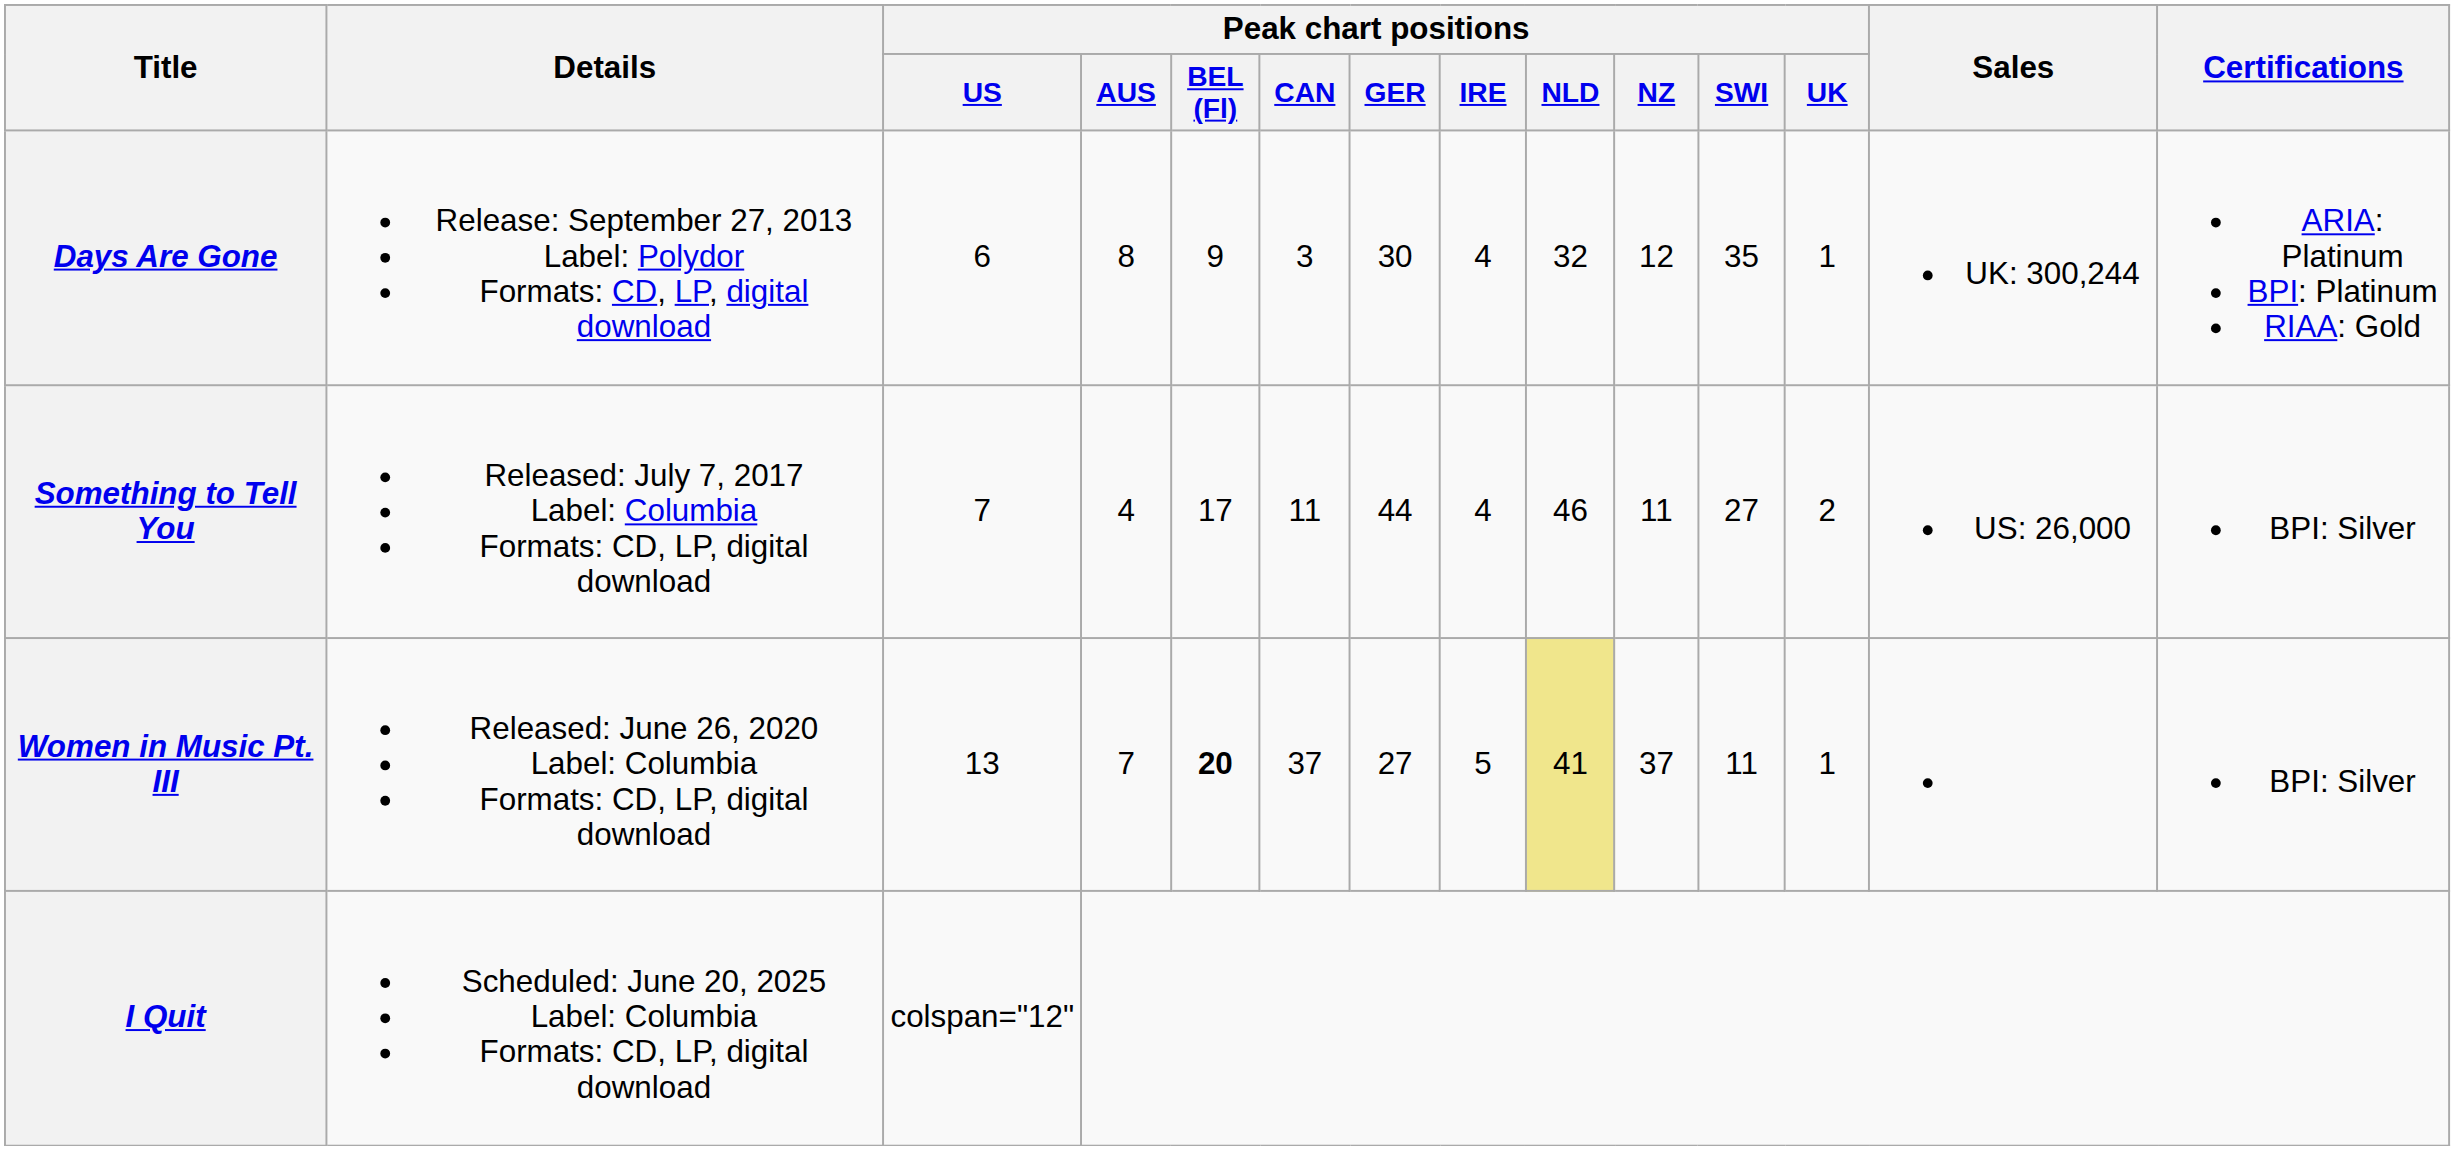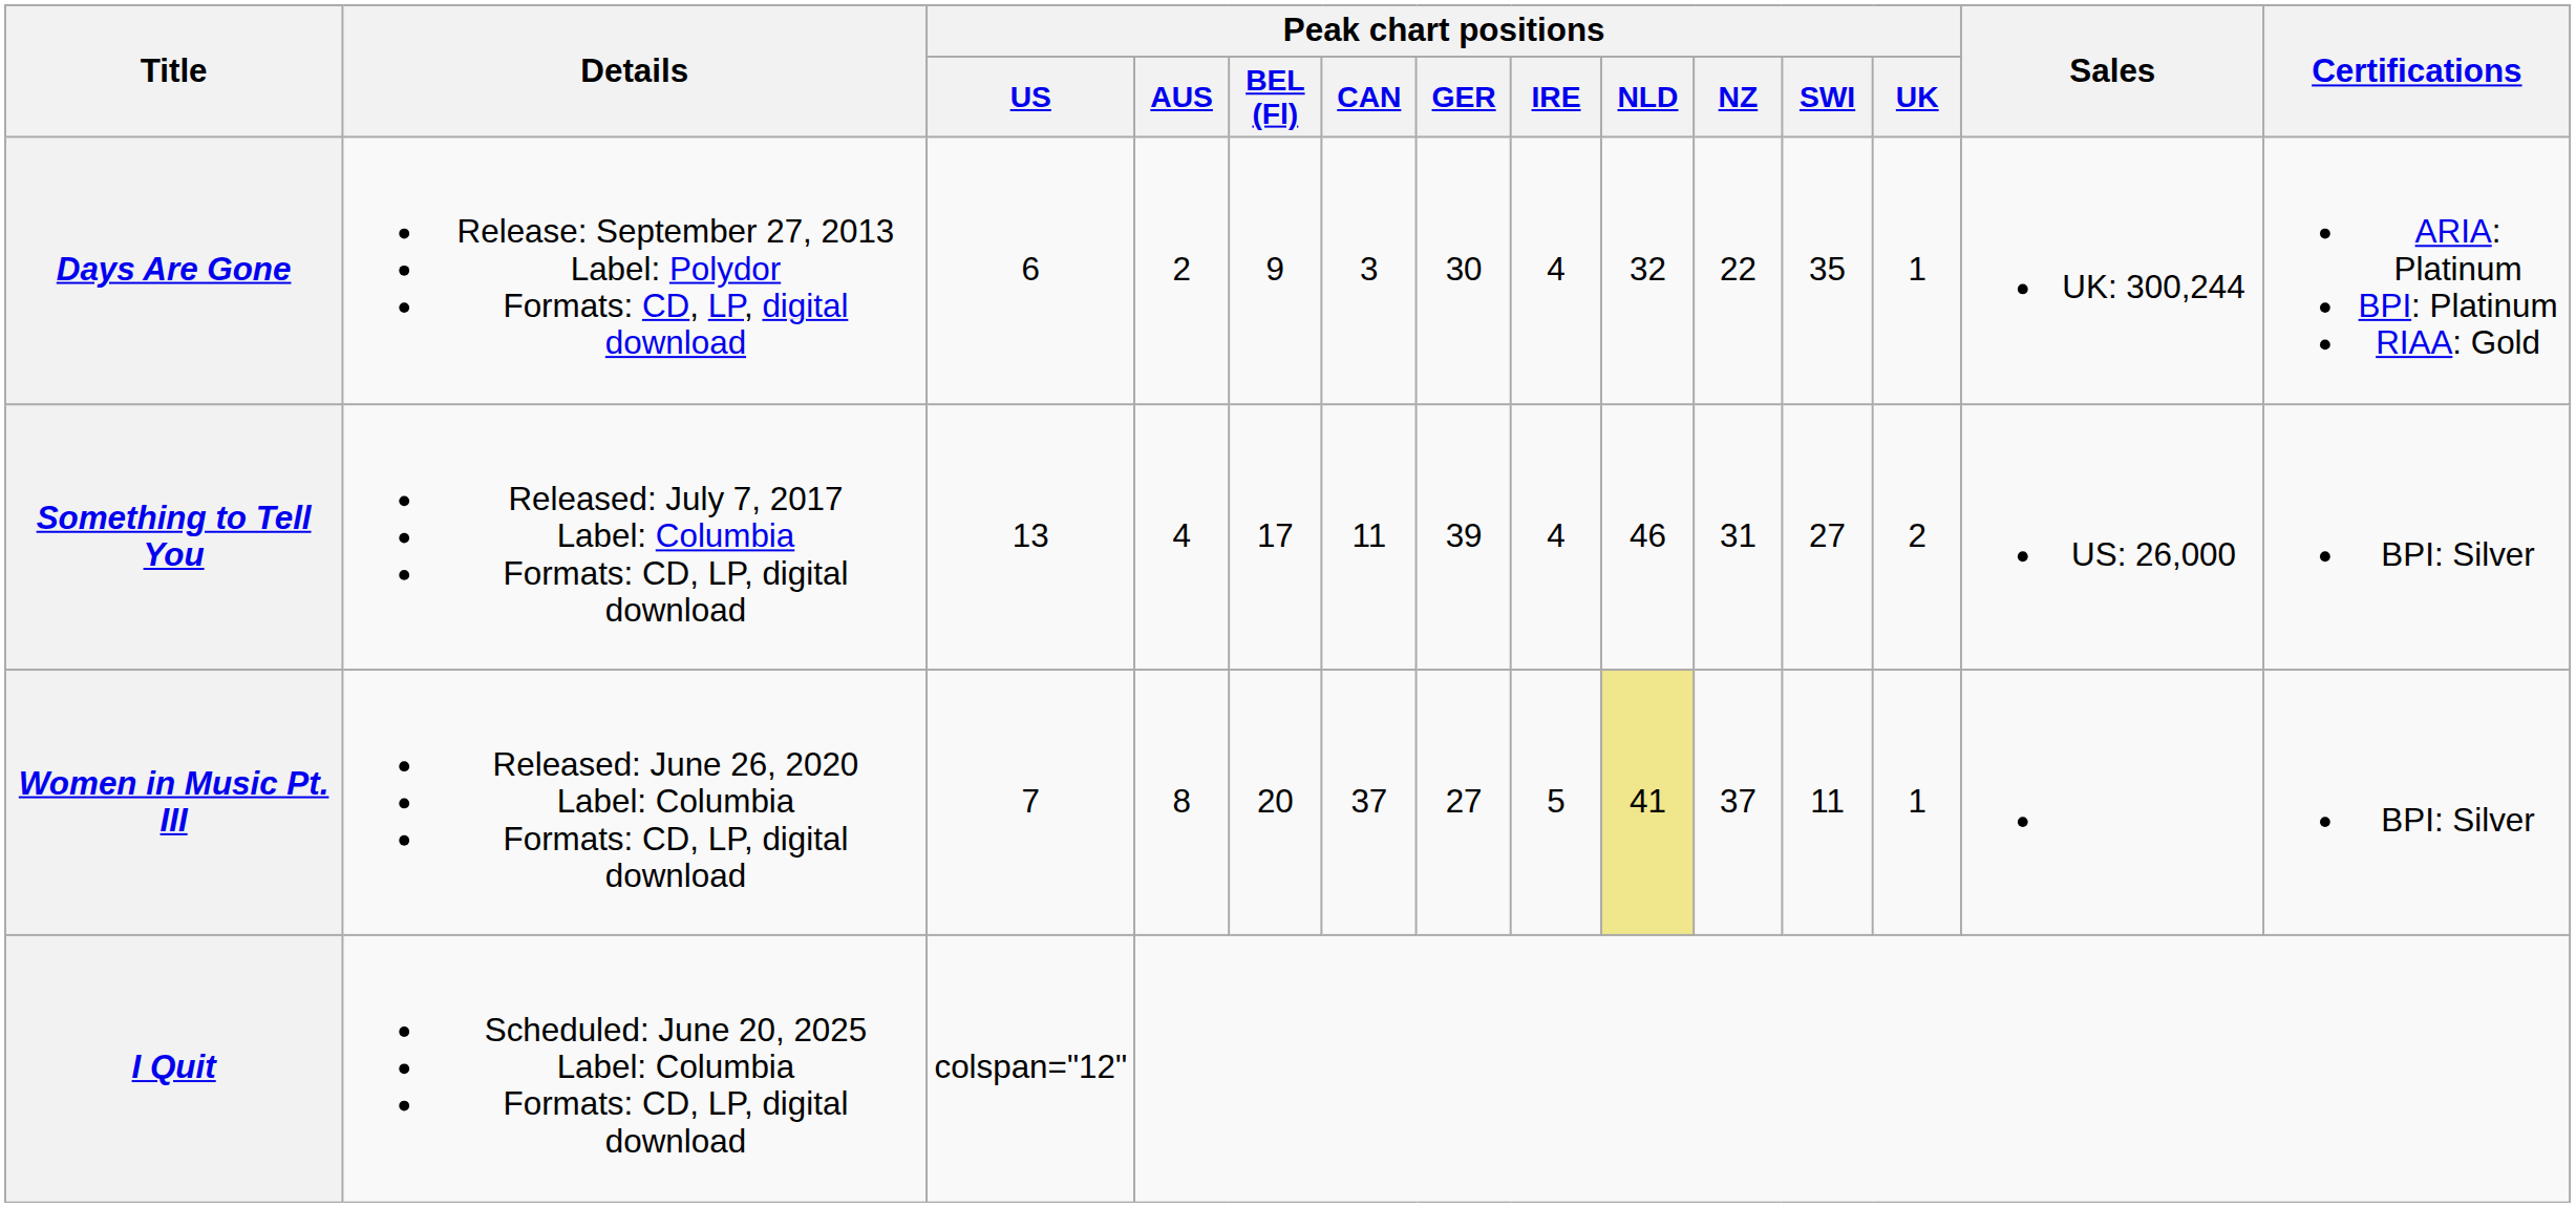Days Are Gone | Peak chart positions / AUS: 8 -> 2
Days Are Gone | Peak chart positions / NZ: 12 -> 22
Something to Tell You | Peak chart positions / US: 7 -> 13
Something to Tell You | Peak chart positions / GER: 44 -> 39
Something to Tell You | Peak chart positions / NZ: 11 -> 31
Women in Music Pt. III | Peak chart positions / US: 13 -> 7
Women in Music Pt. III | Peak chart positions / AUS: 7 -> 8
Women in Music Pt. III | Peak chart positions / BEL (Fl): bold -> normal
